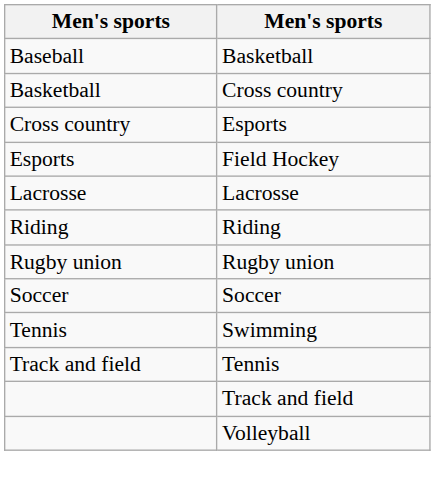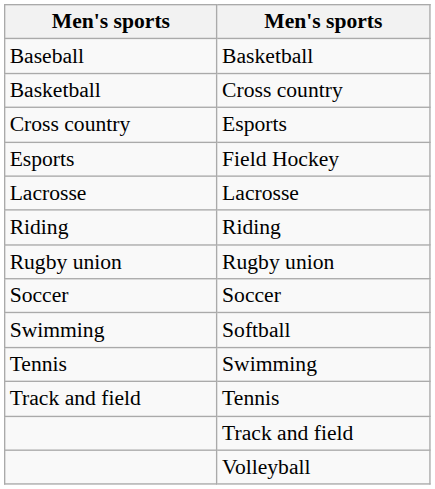+ row: Swimming | Softball
